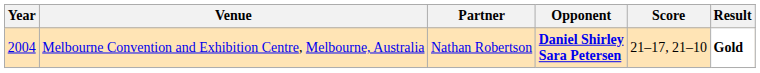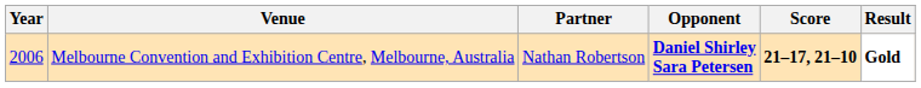row 2 | Year: 2004 -> 2006
row 2 | Score: normal -> bold
